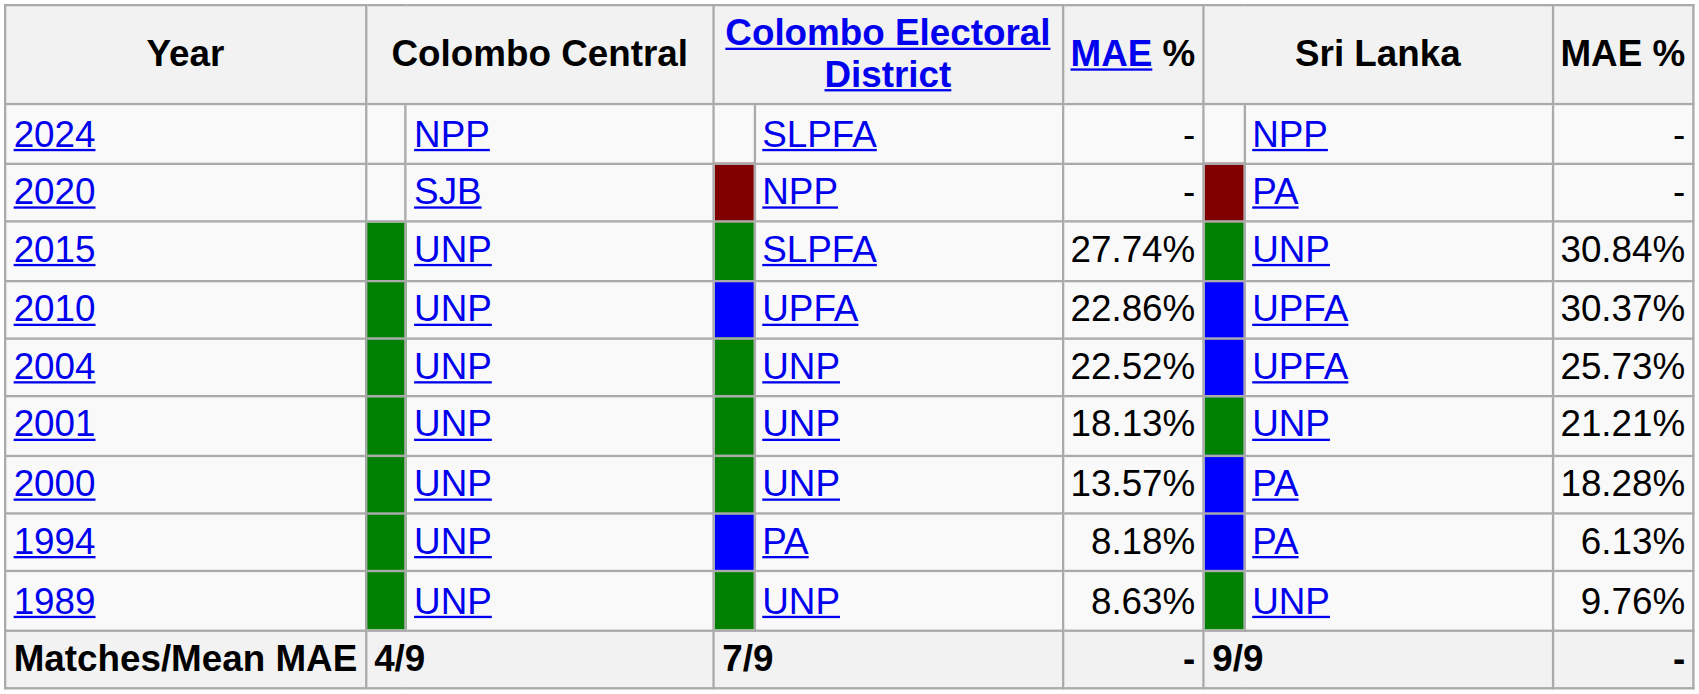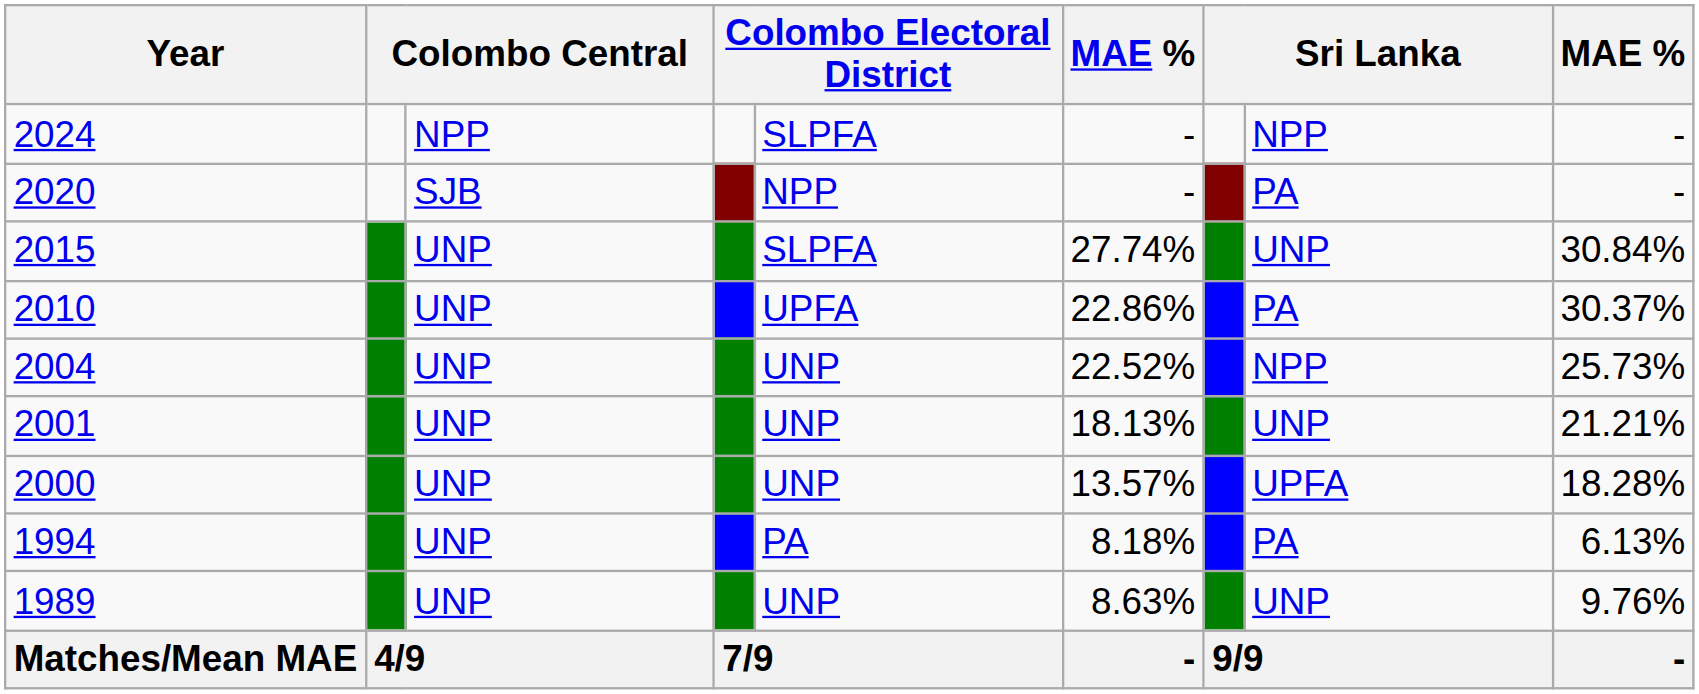2010 | column 8: UPFA -> PA
2004 | column 8: UPFA -> NPP
2000 | column 8: PA -> UPFA
